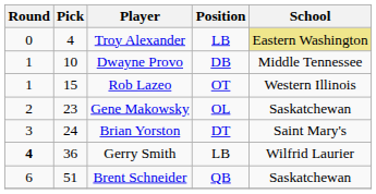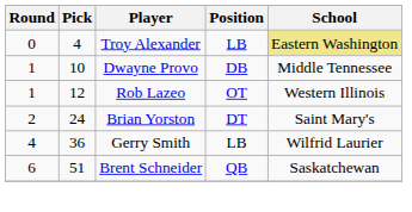Rob Lazeo | Pick: 15 -> 12
- row: 2 | 23 | Gene Makowsky | OL | Saskatchewan
Brian Yorston | Round: 3 -> 2
Gerry Smith | Round: bold -> normal
